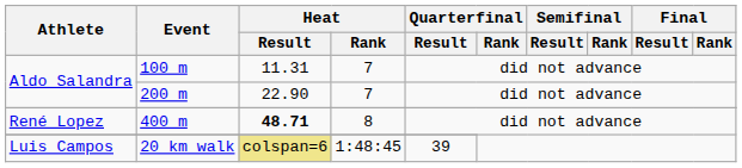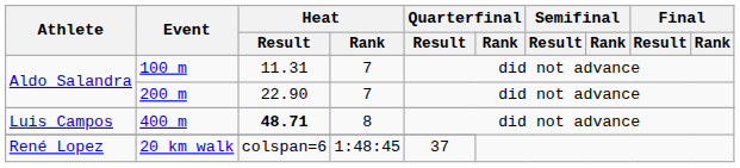400 m | Athlete: René Lopez -> Luis Campos
20 km walk | Athlete: Luis Campos -> René Lopez
20 km walk | Heat / Result: khaki background -> no background
20 km walk | Quarterfinal / Result: 39 -> 37
